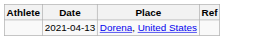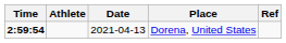+ column: Time | 2:59:54
